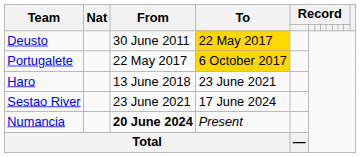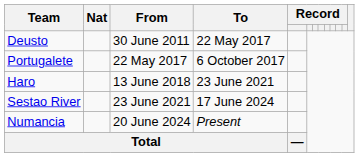Deusto | To: gold background -> no background
Portugalete | To: gold background -> no background
Numancia | From: bold -> normal
